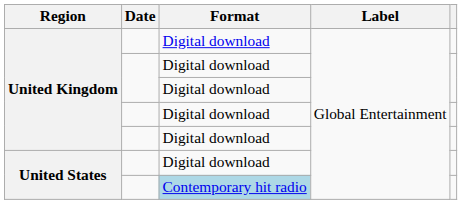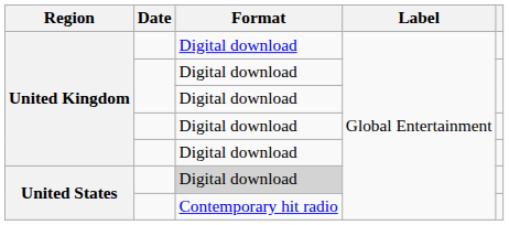United States / Digital download | Format: no background -> lightgrey background
United States / Contemporary hit radio | Format: lightblue background -> no background
